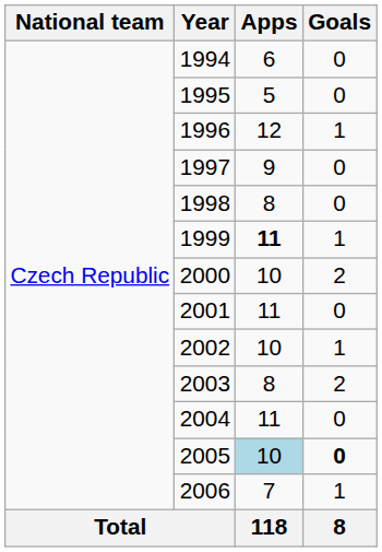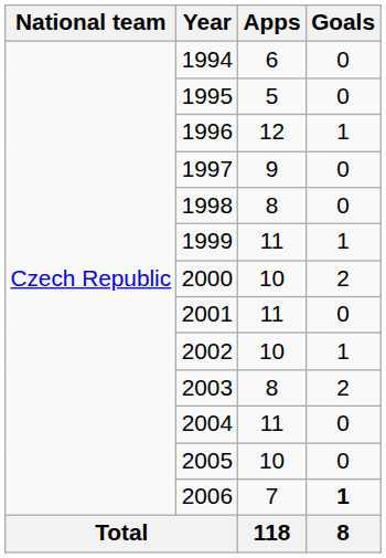1999 | Apps: bold -> normal
2005 | Apps: lightblue background -> no background
2005 | Goals: bold -> normal
2006 | Goals: normal -> bold
